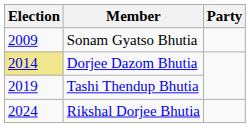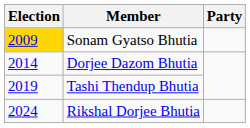Sonam Gyatso Bhutia | Election: no background -> gold background
Dorjee Dazom Bhutia | Election: khaki background -> no background
